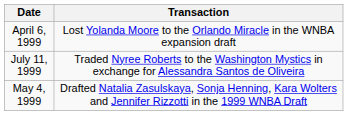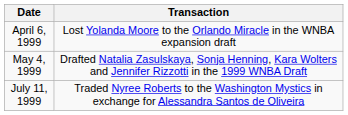rows swapped: May 4, 1999 <-> July 11, 1999
